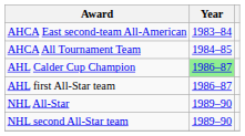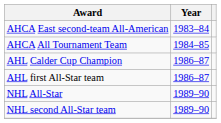AHL Calder Cup Champion | Year: lightgreen background -> no background
